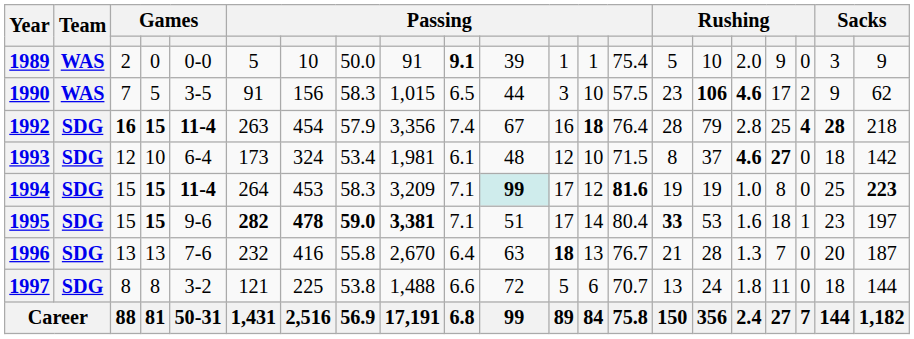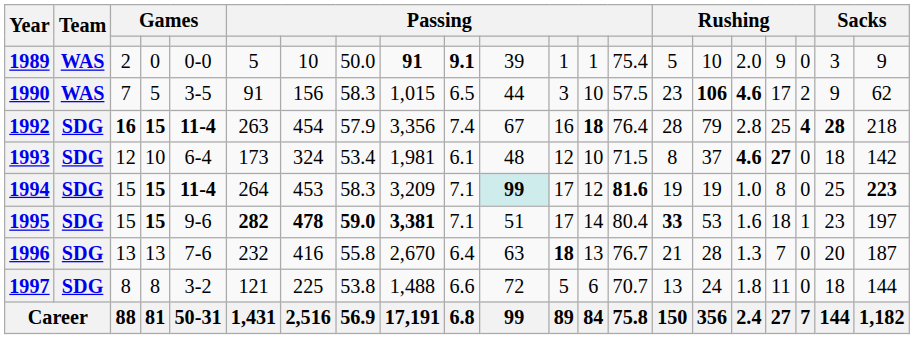1989 | column 9: normal -> bold
